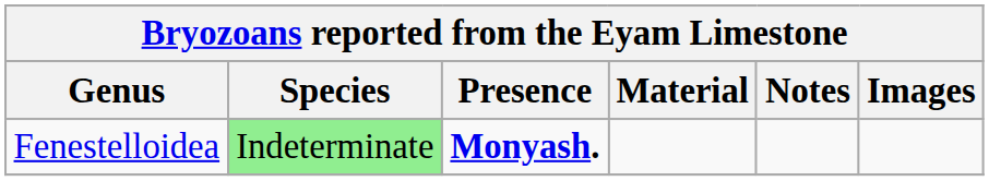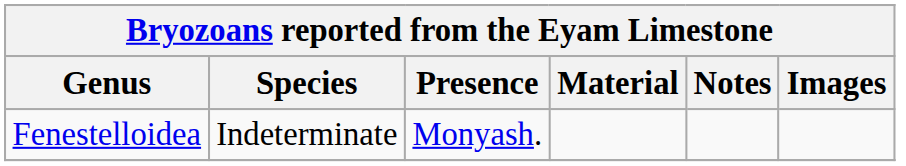Fenestelloidea | Species: lightgreen background -> no background
Fenestelloidea | Presence: bold -> normal
